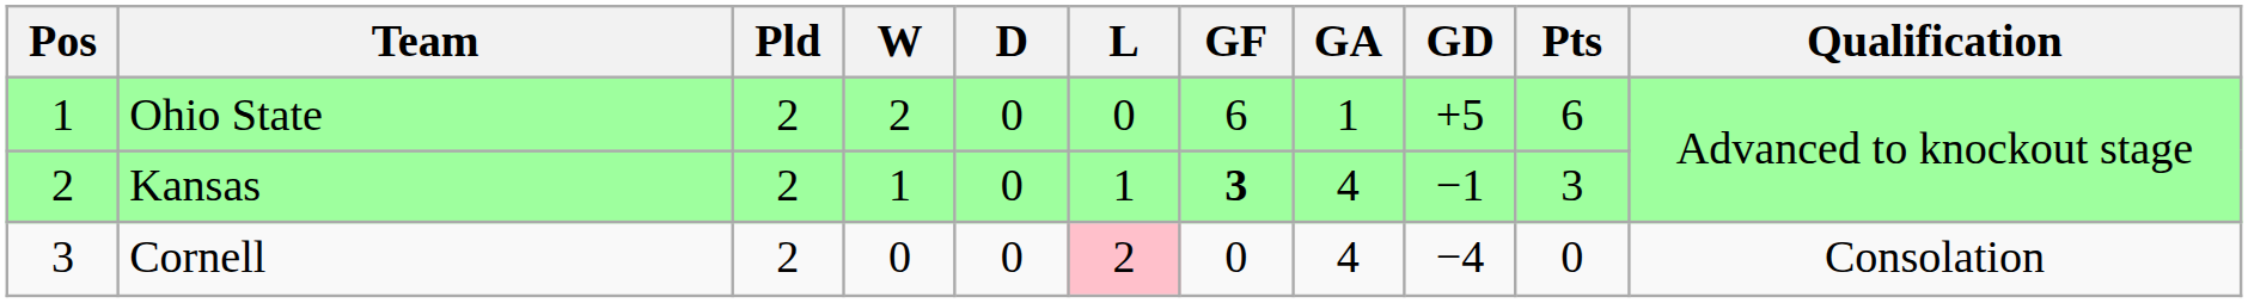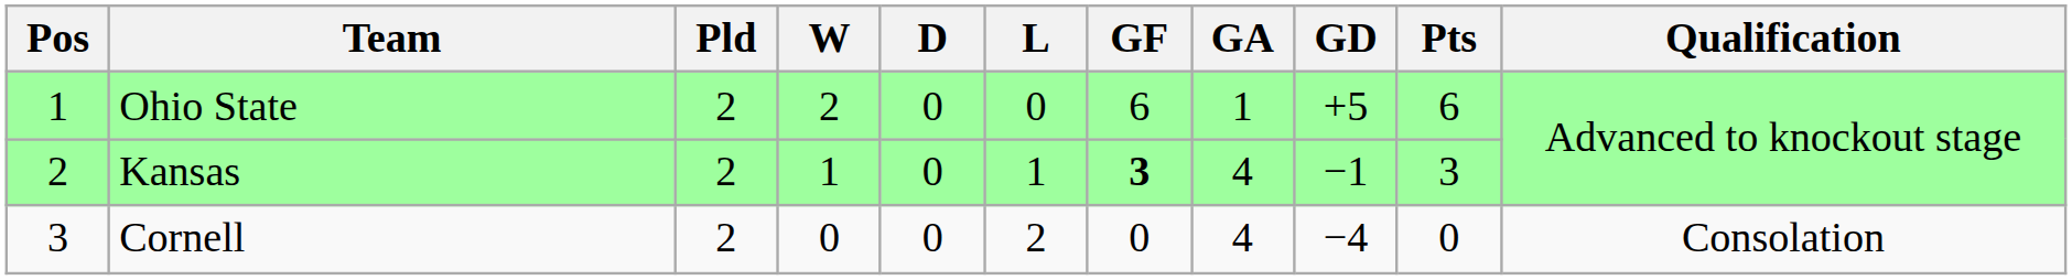Cornell | L: pink background -> no background
